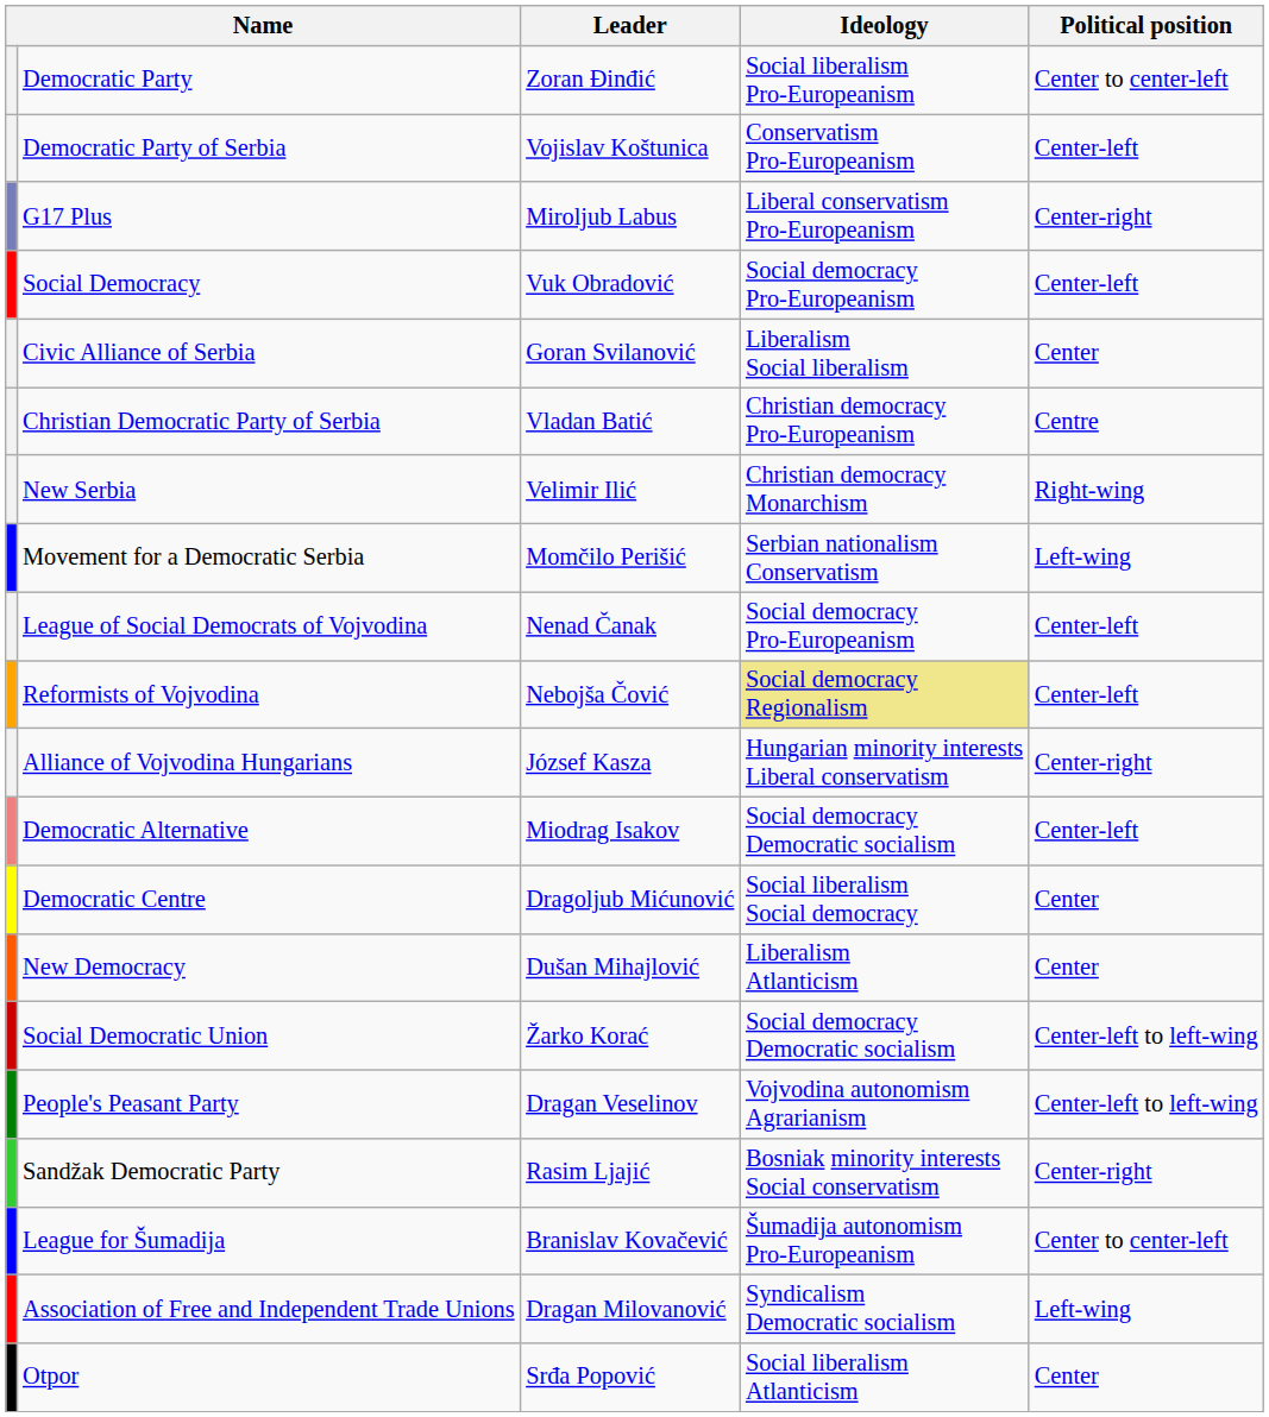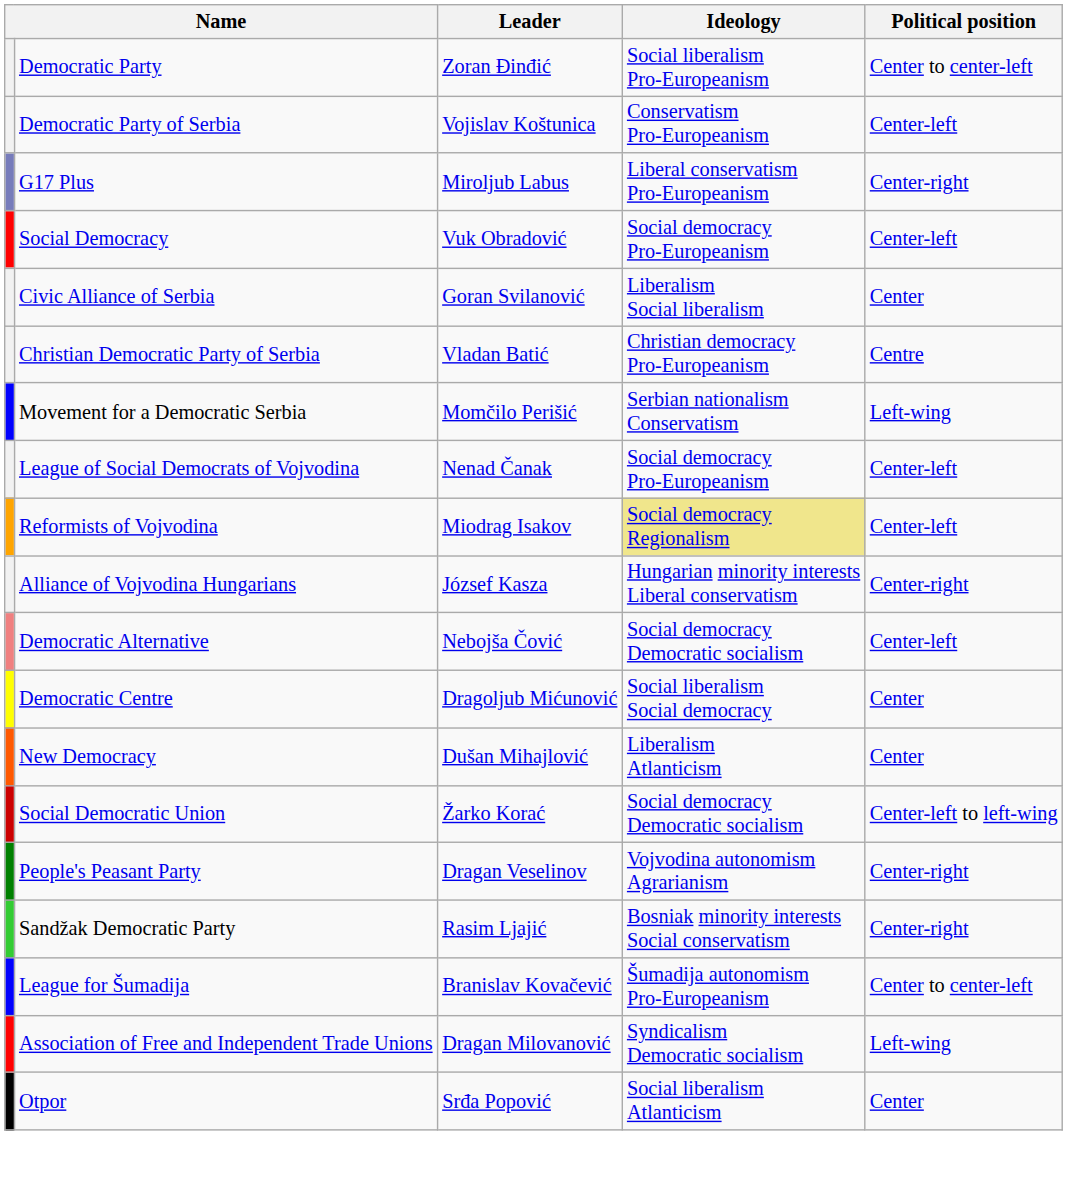- row: New Serbia | Velimir Ilić | Christian democracy Monarchism | Right-wing
Reformists of Vojvodina | Leader: Nebojša Čović -> Miodrag Isakov
Democratic Alternative | Leader: Miodrag Isakov -> Nebojša Čović
People's Peasant Party | Political position: Center-left to left-wing -> Center-right
